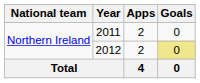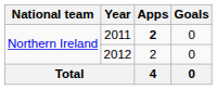2011 | Apps: normal -> bold
2012 | Goals: khaki background -> no background
